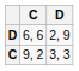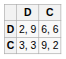columns swapped: C <-> D
